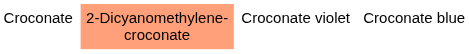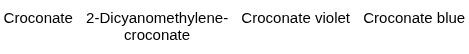Croconate | column 2: lightsalmon background -> no background
